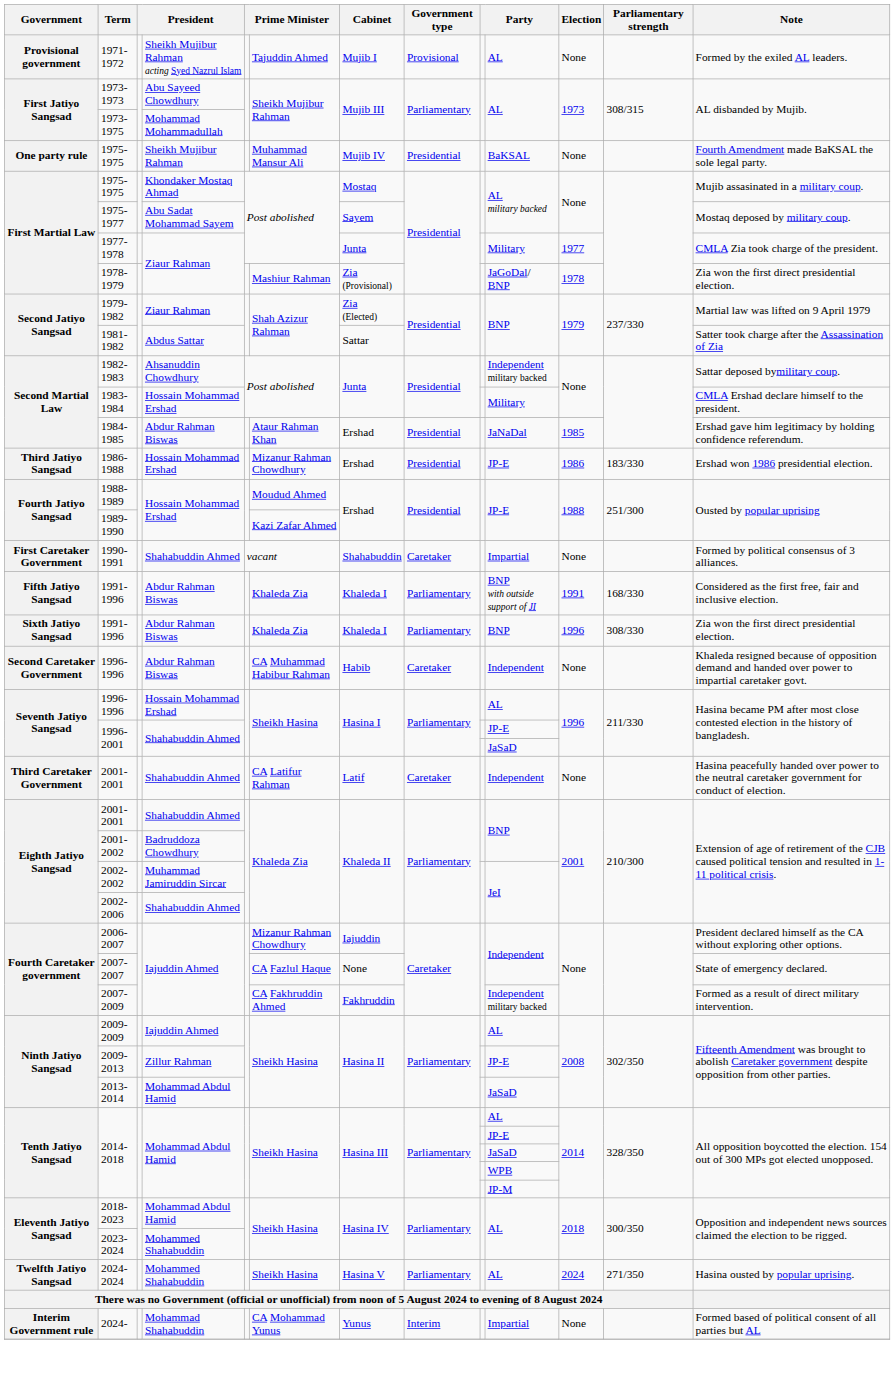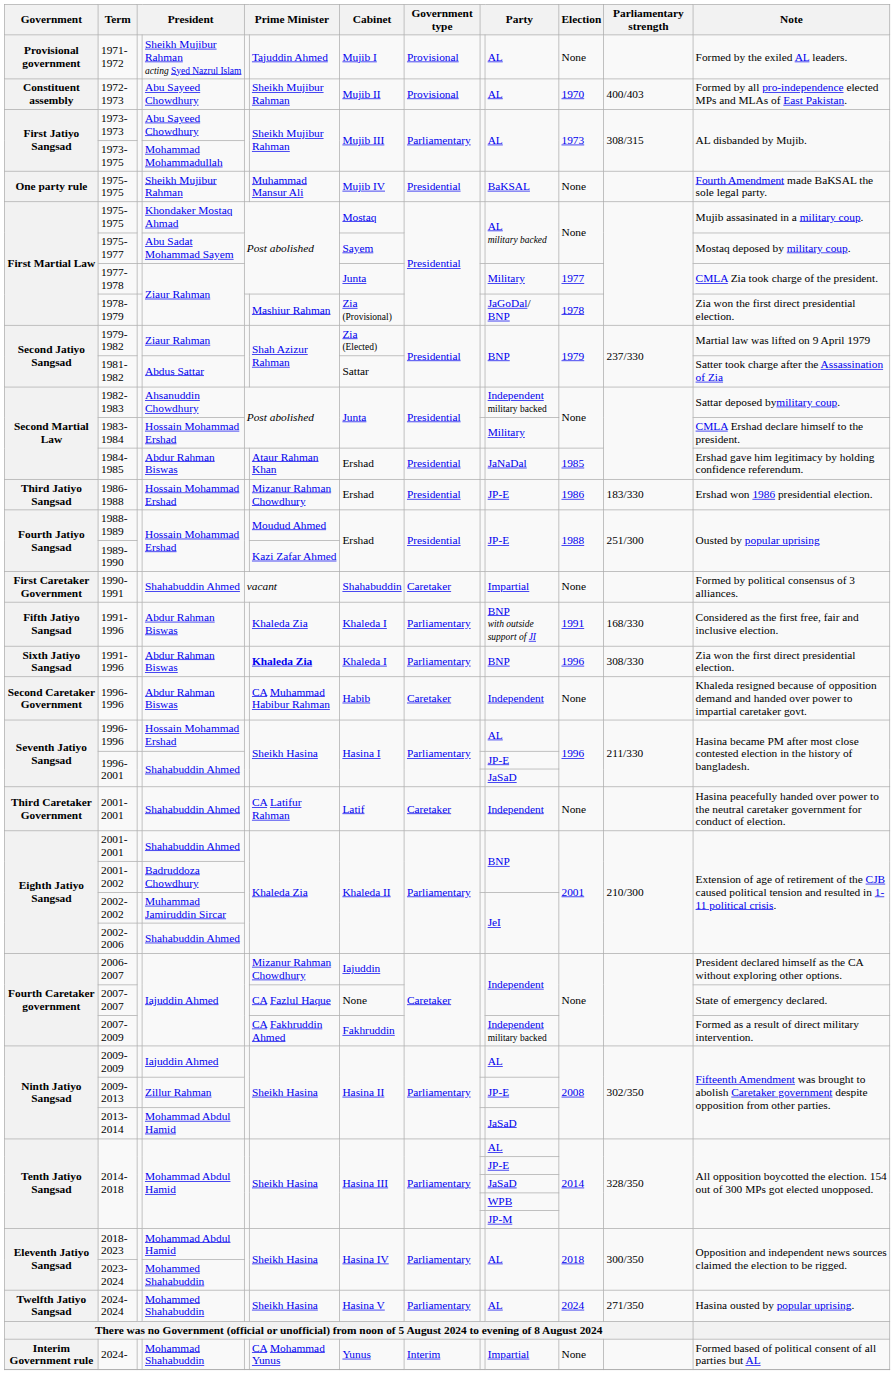+ row: Constituent assembly | 1972-1973 | Abu Sayeed Chowdhury | Sheikh Mujibur Rahman | Mujib II | Provisional | AL | 1970 | 400/403 | Formed by all pro-independence elected MPs and MLAs of East Pakistan.
Sixth Jatiyo Sangsad / 1991-1996 | column 6: normal -> bold
